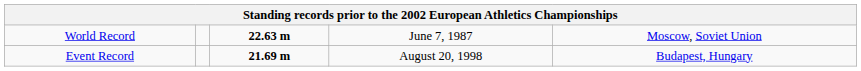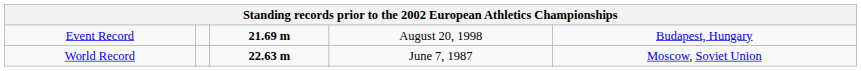rows swapped: World Record <-> Event Record
